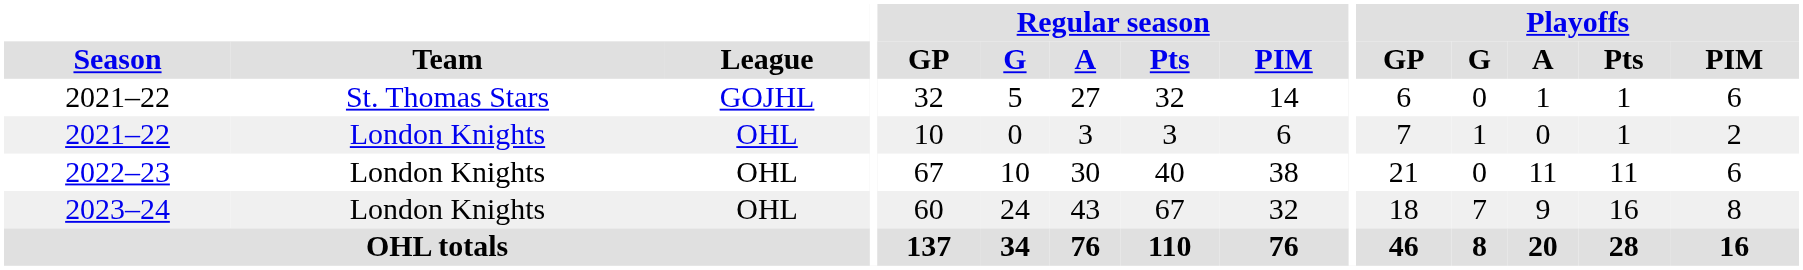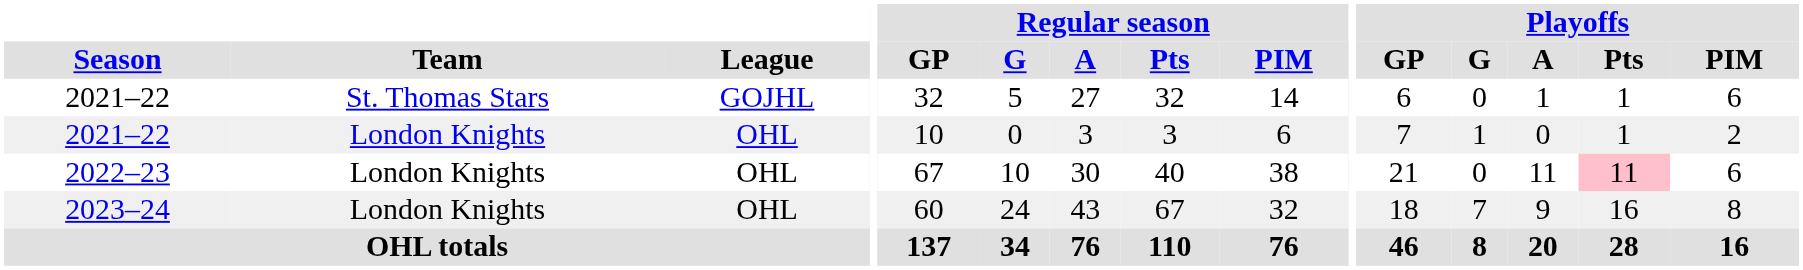2022–23 | Playoffs / Pts: no background -> pink background
